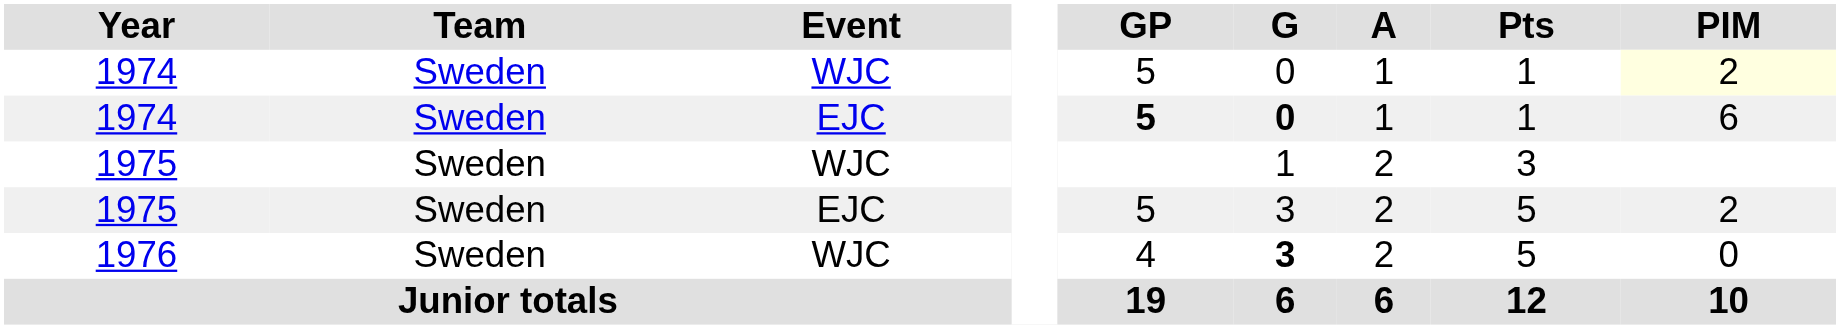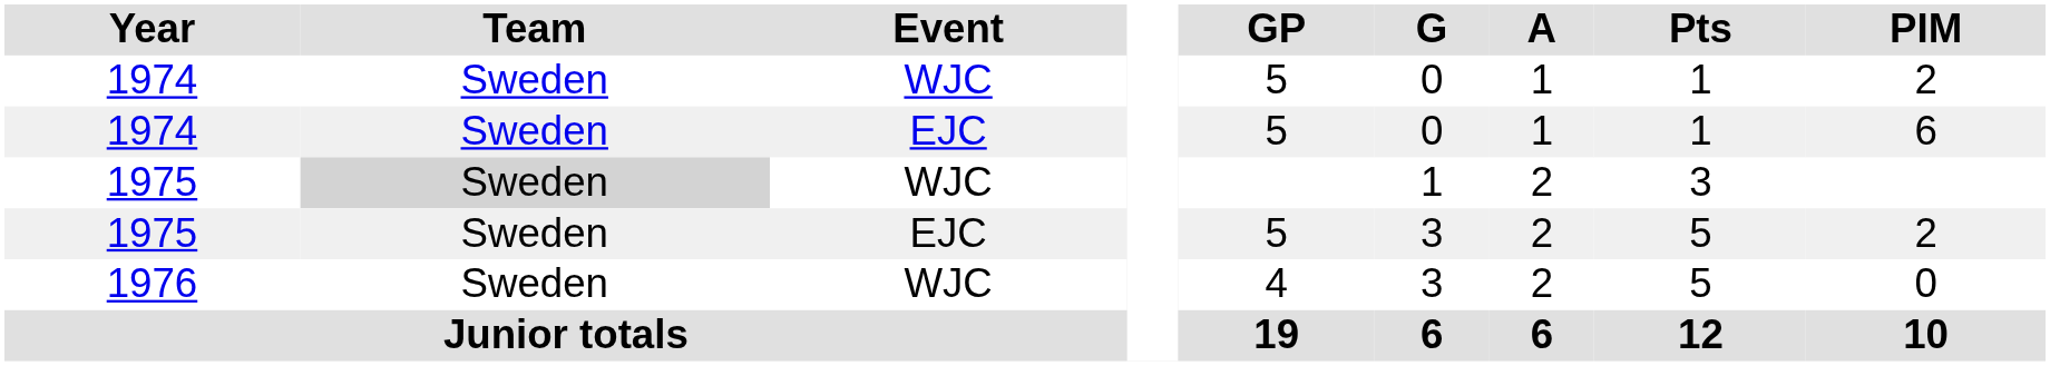1974 / WJC | PIM: lightyellow background -> no background
1974 / EJC | GP: bold -> normal
1974 / EJC | G: bold -> normal
1975 / WJC | Team: no background -> lightgrey background
1976 | G: bold -> normal
